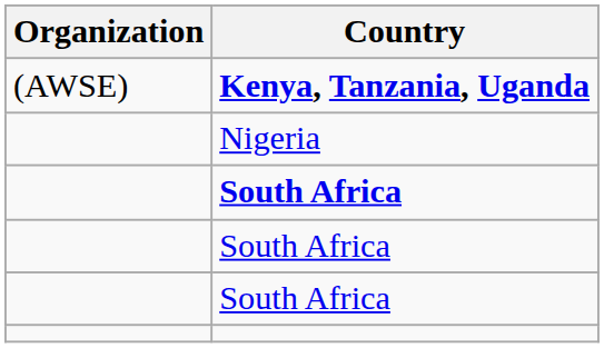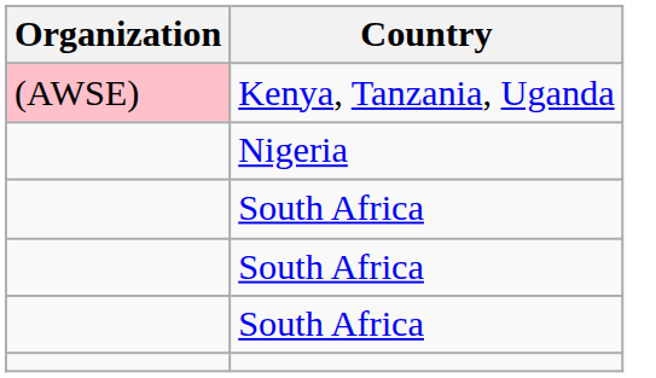row 2 | Organization: no background -> pink background
row 2 | Country: bold -> normal
row 4 | Country: bold -> normal
